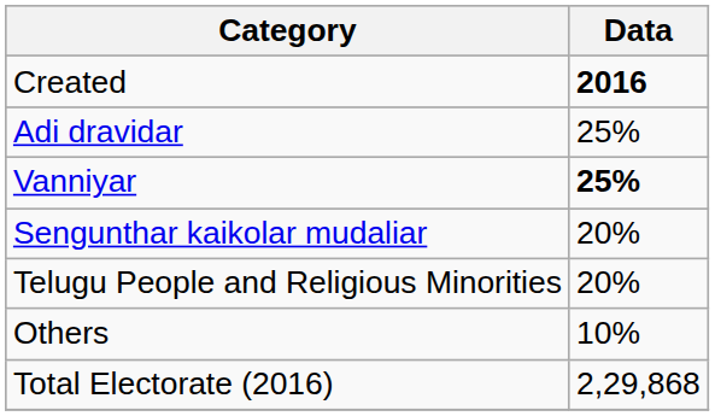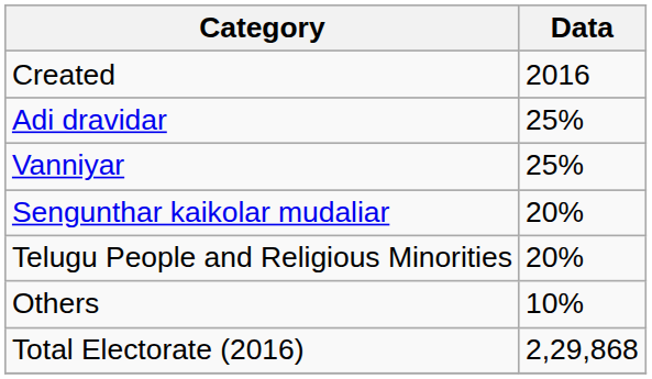Created | Data: bold -> normal
Vanniyar | Data: bold -> normal
